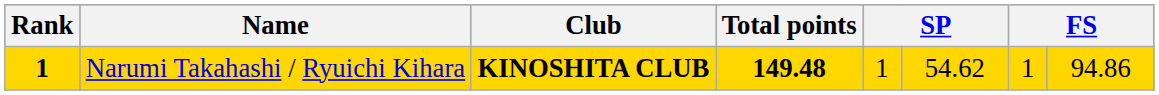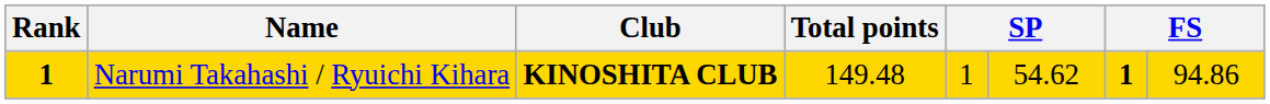Narumi Takahashi / Ryuichi Kihara | Total points: bold -> normal
Narumi Takahashi / Ryuichi Kihara | column 7: normal -> bold
